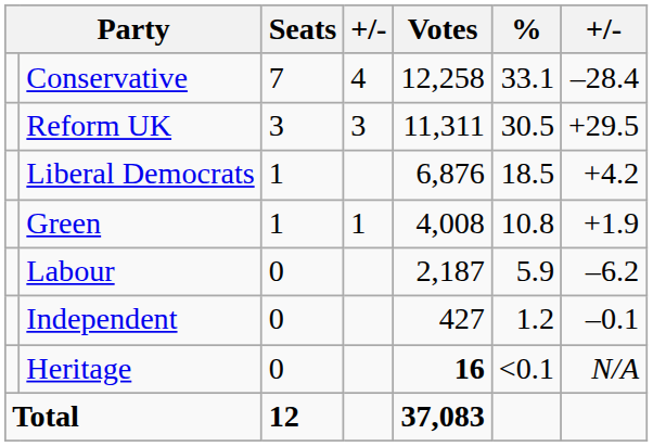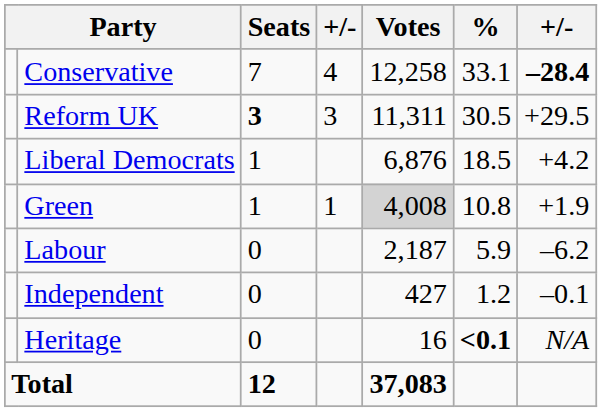Conservative | column 7: normal -> bold
Reform UK | Seats: normal -> bold
Green | Votes: no background -> lightgrey background
Heritage | Votes: bold -> normal
Heritage | %: normal -> bold
